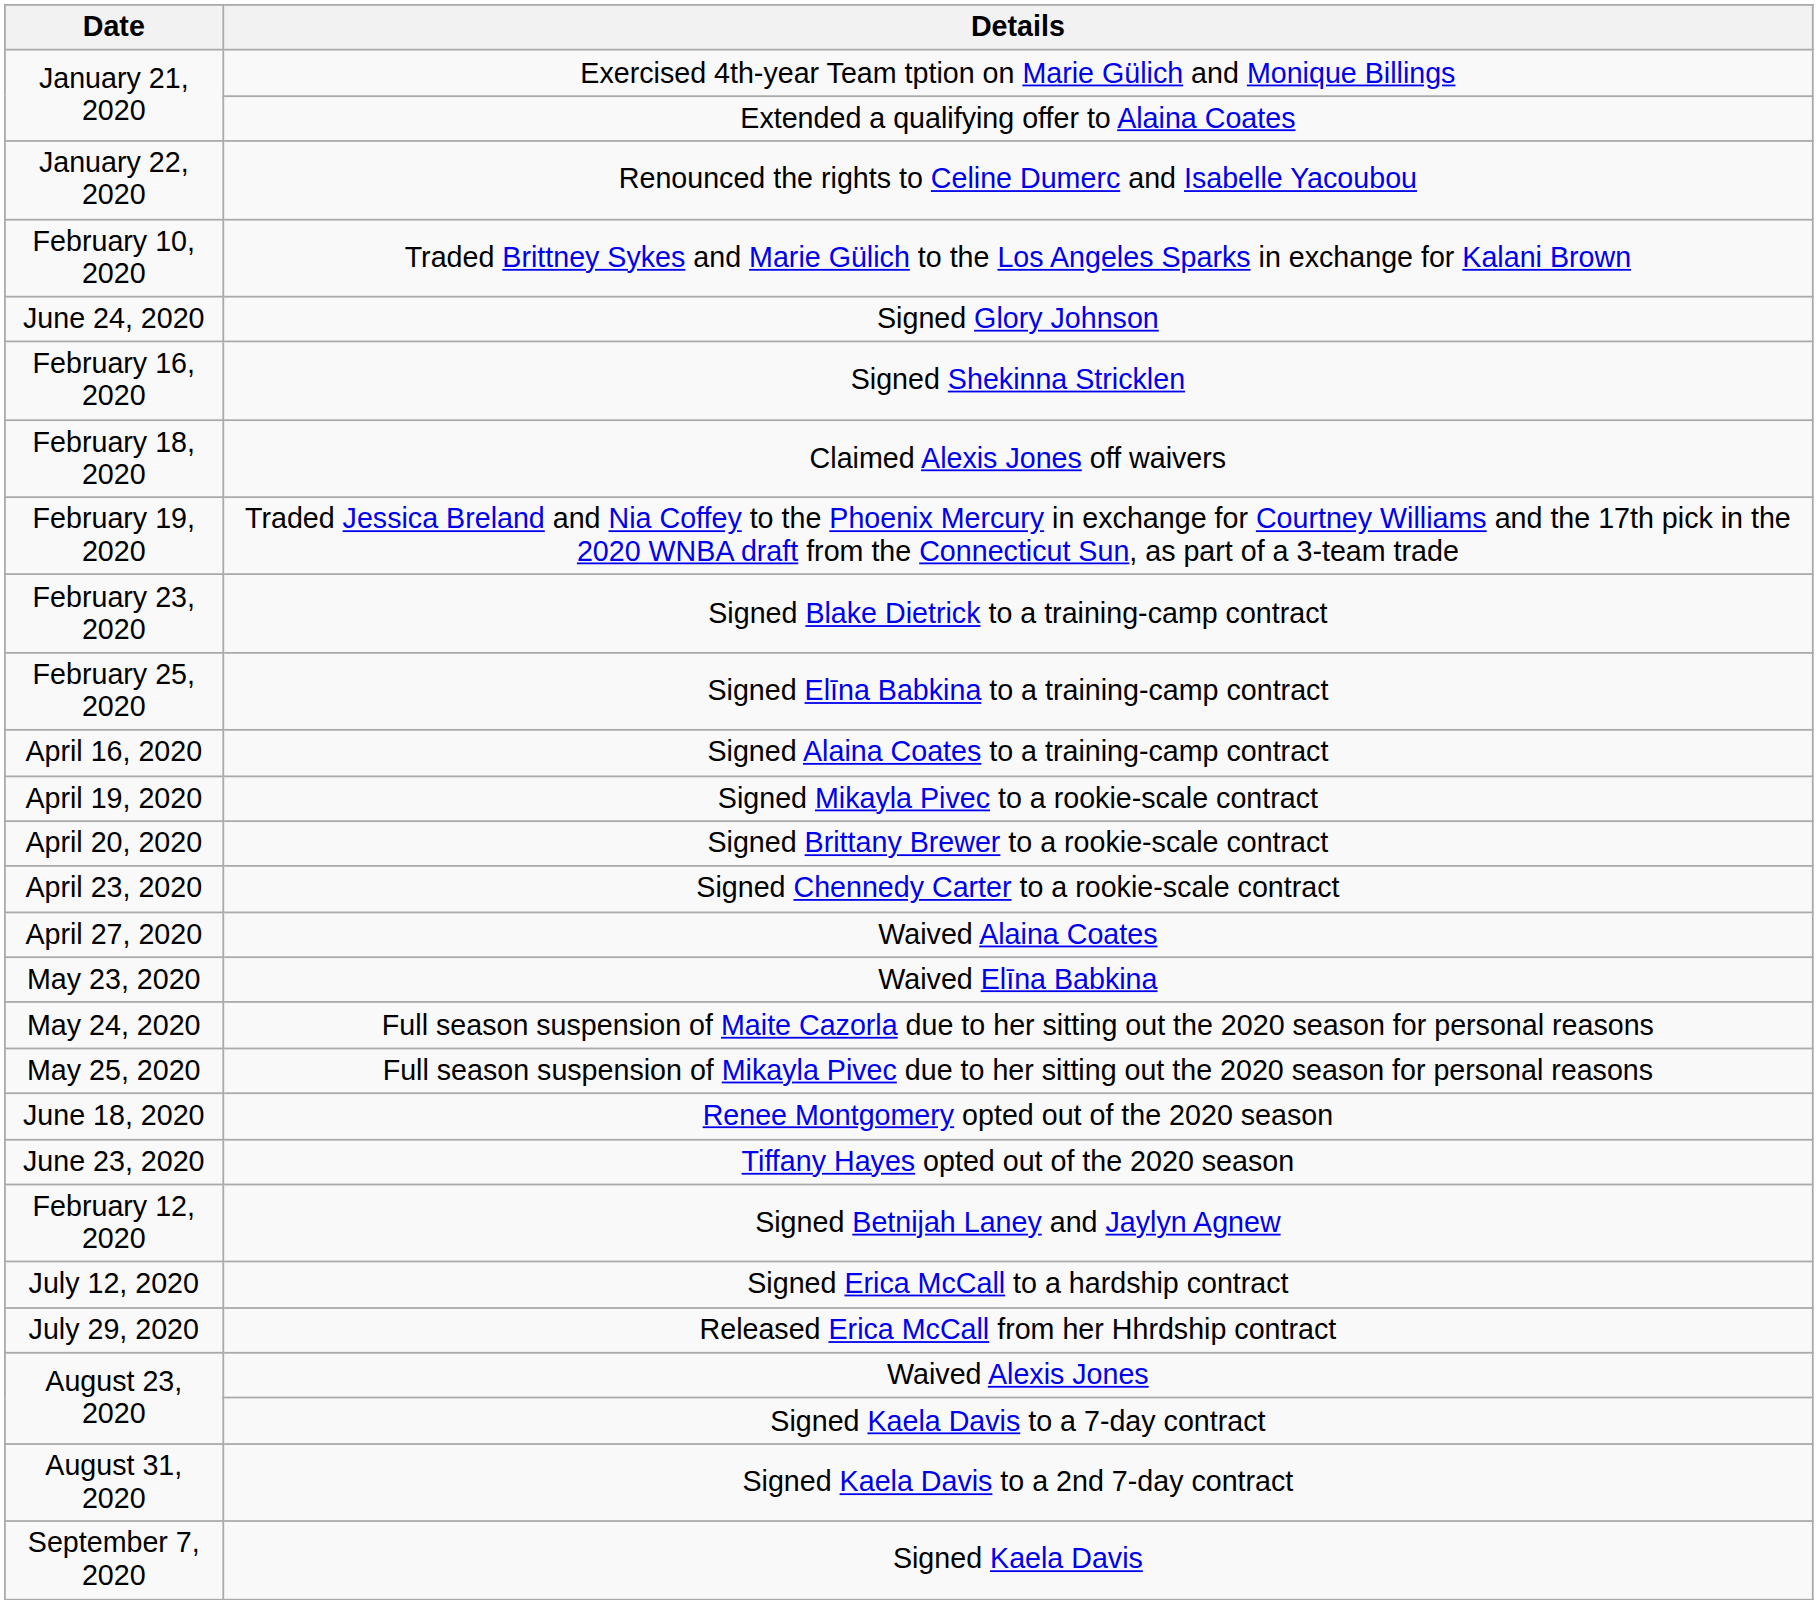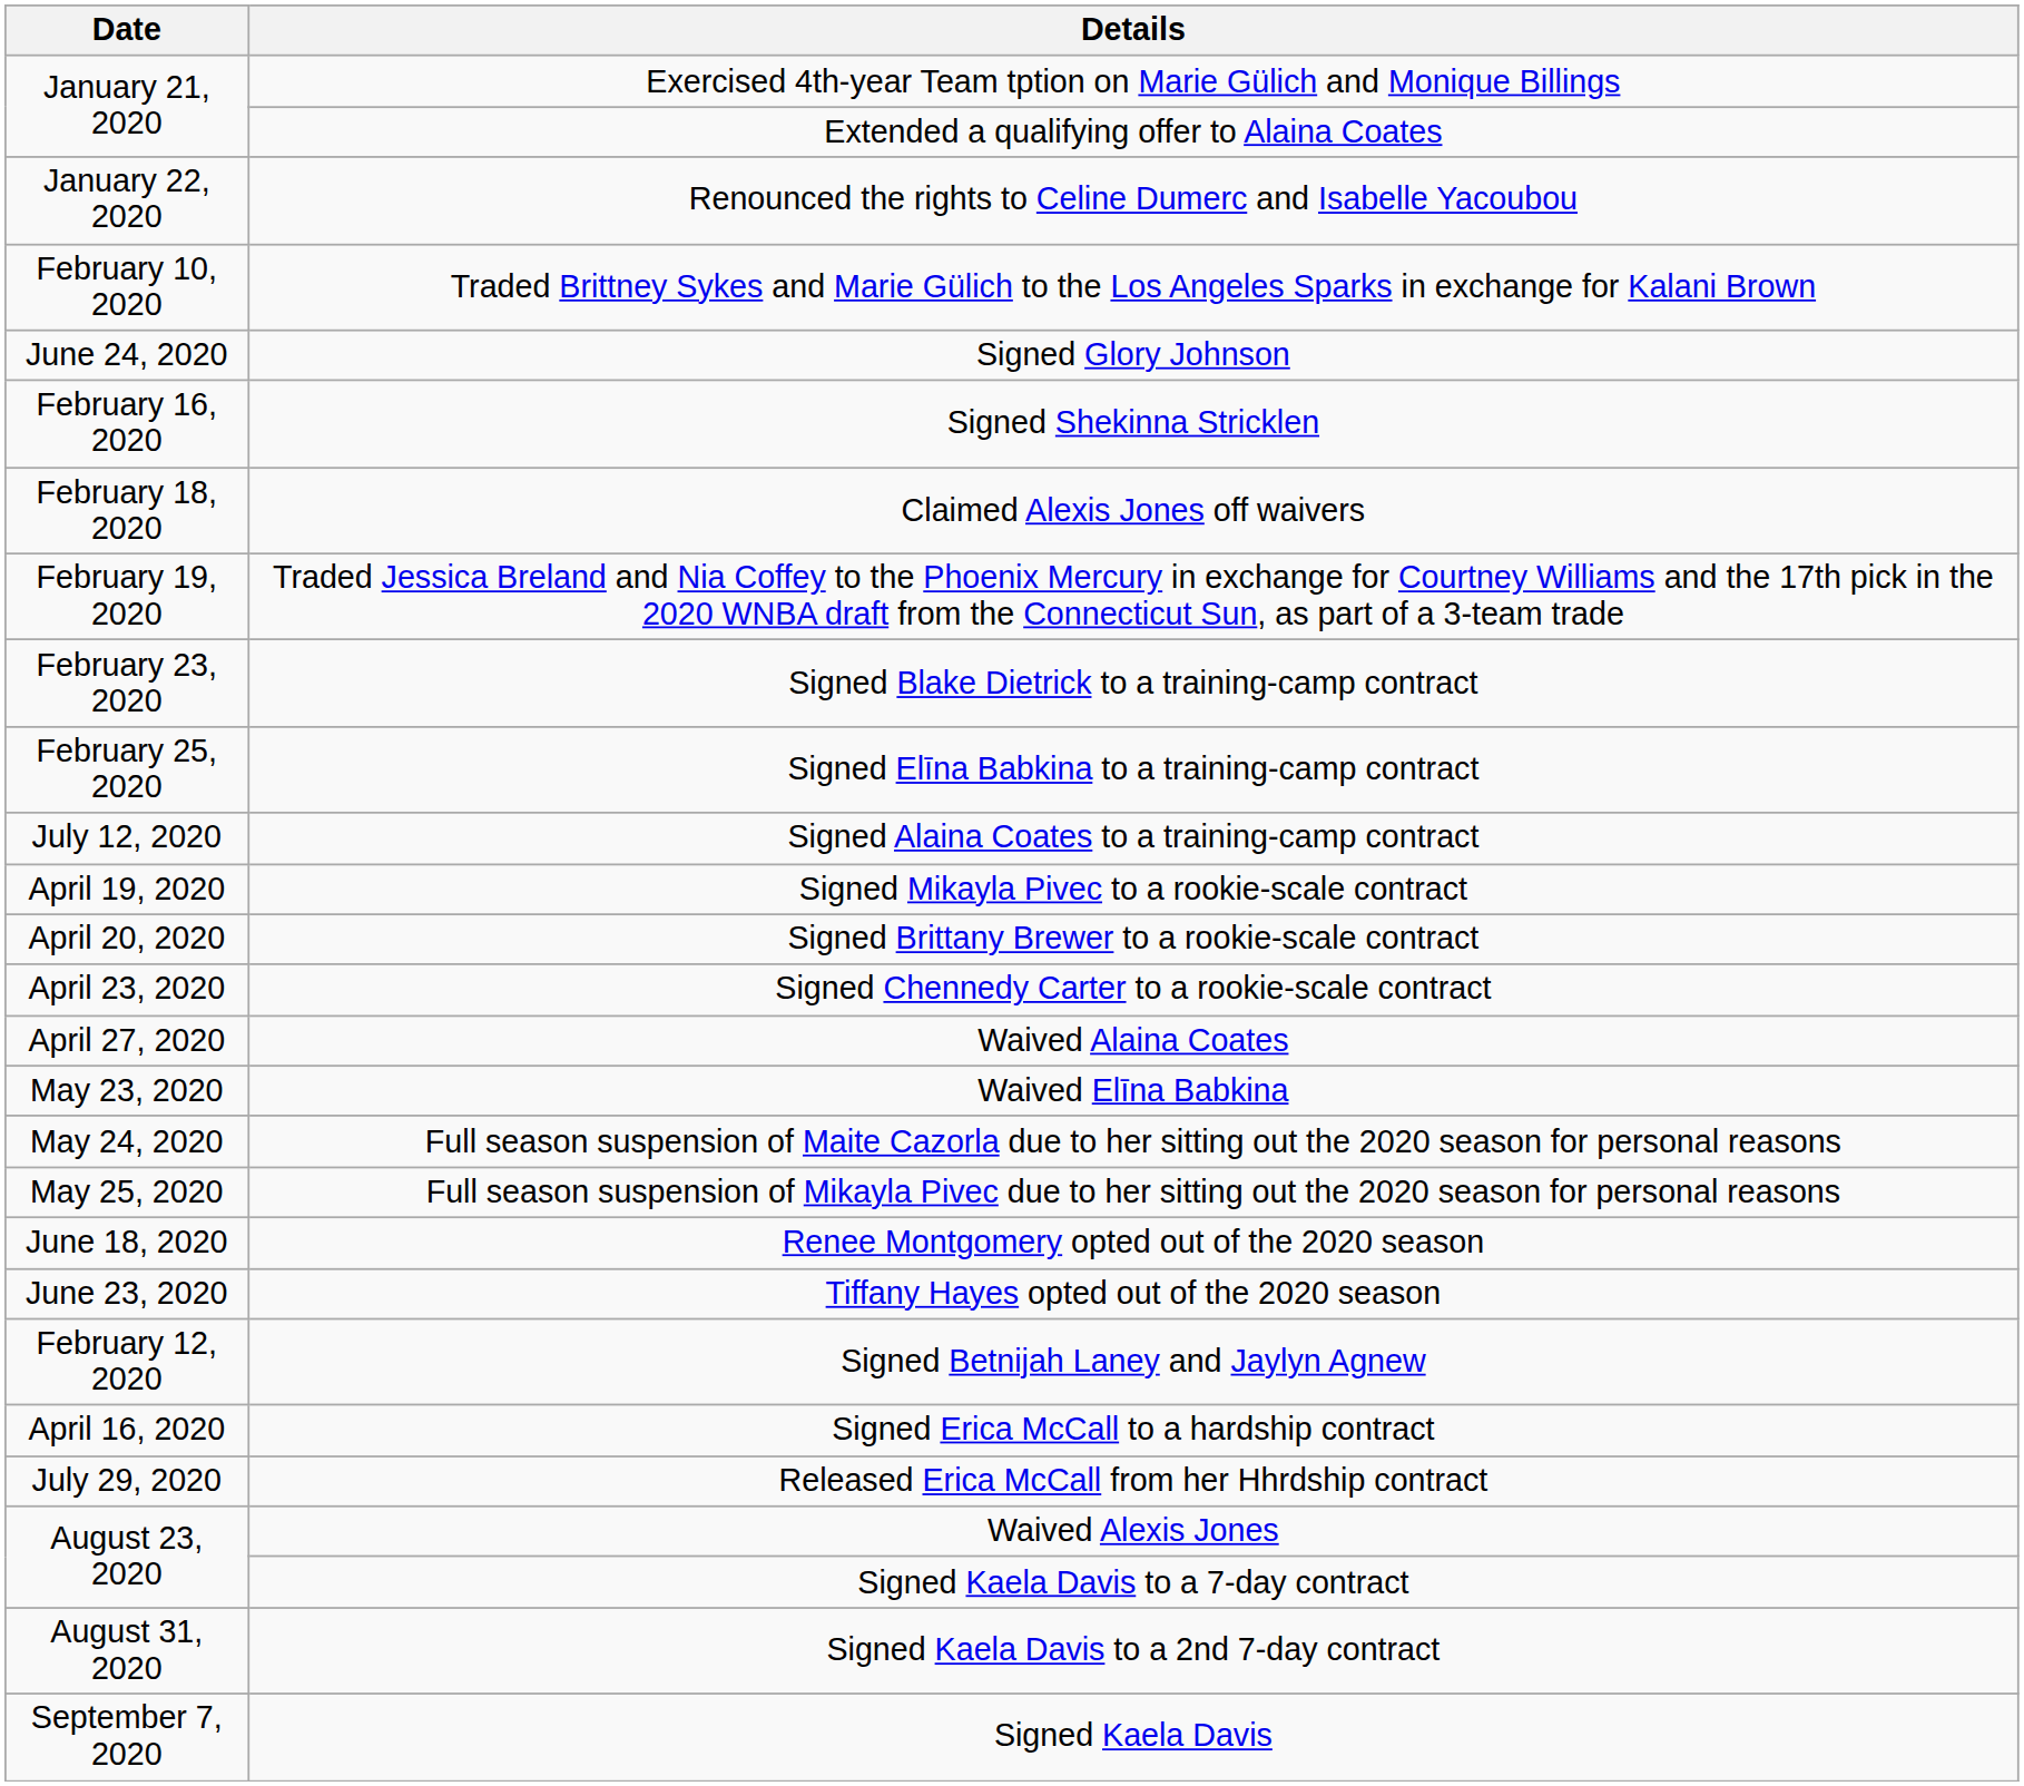Signed Alaina Coates to a training-camp contract | Date: April 16, 2020 -> July 12, 2020
Signed Erica McCall to a hardship contract | Date: July 12, 2020 -> April 16, 2020
